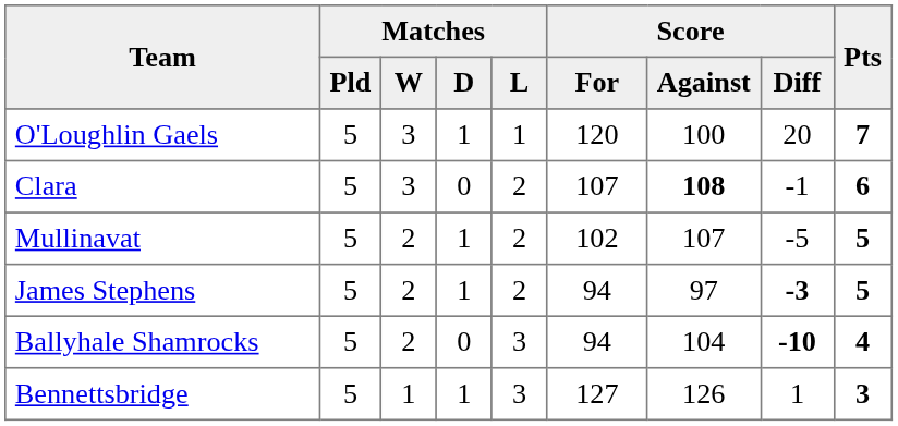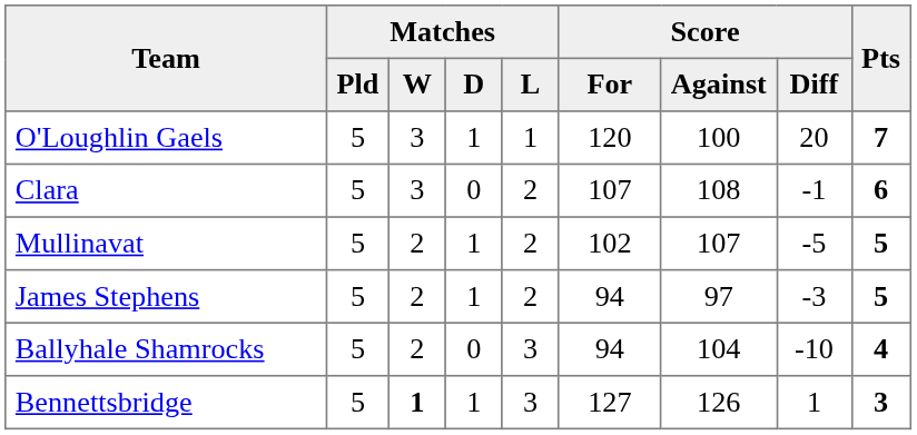Clara | Score / Against: bold -> normal
James Stephens | Score / Diff: bold -> normal
Ballyhale Shamrocks | Score / Diff: bold -> normal
Bennettsbridge | Matches / W: normal -> bold
